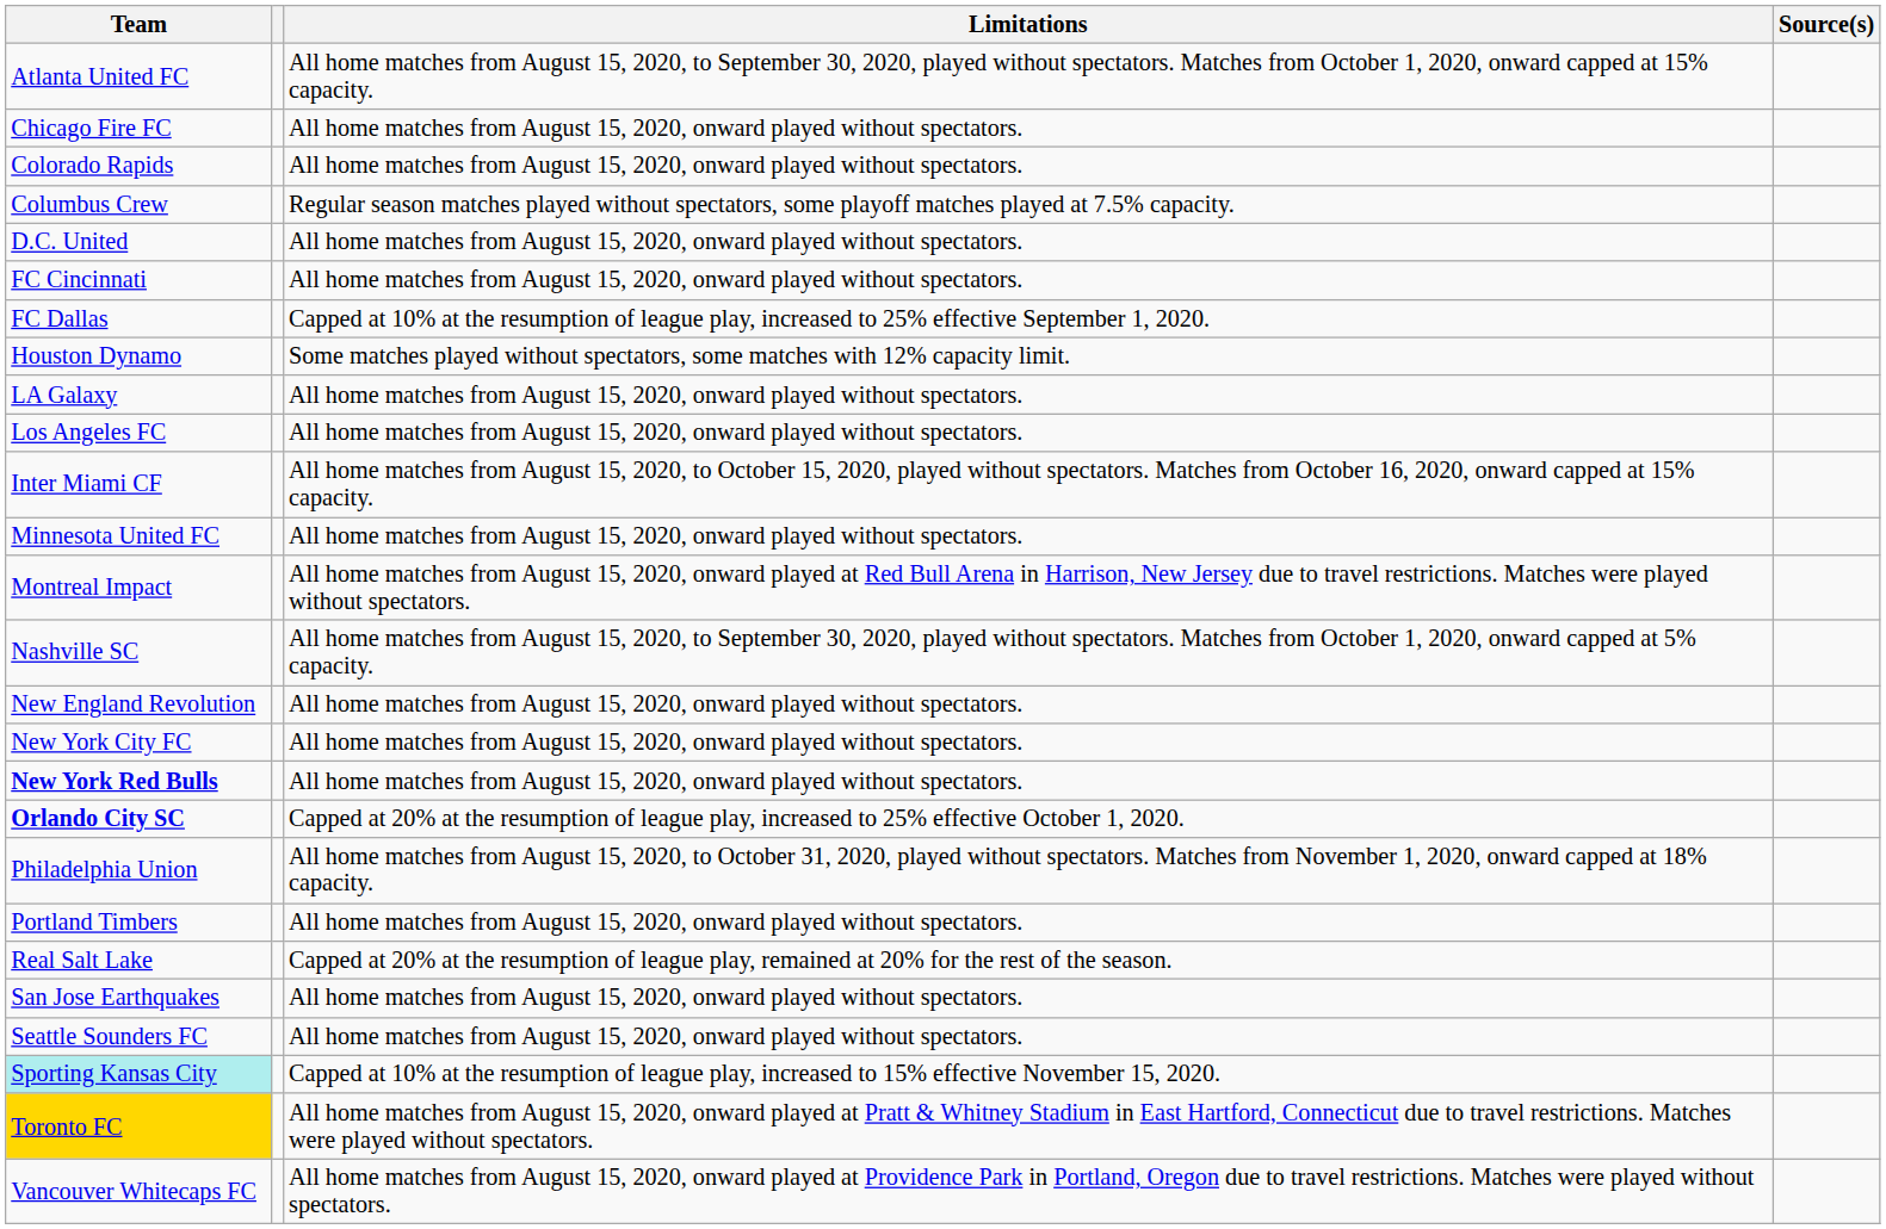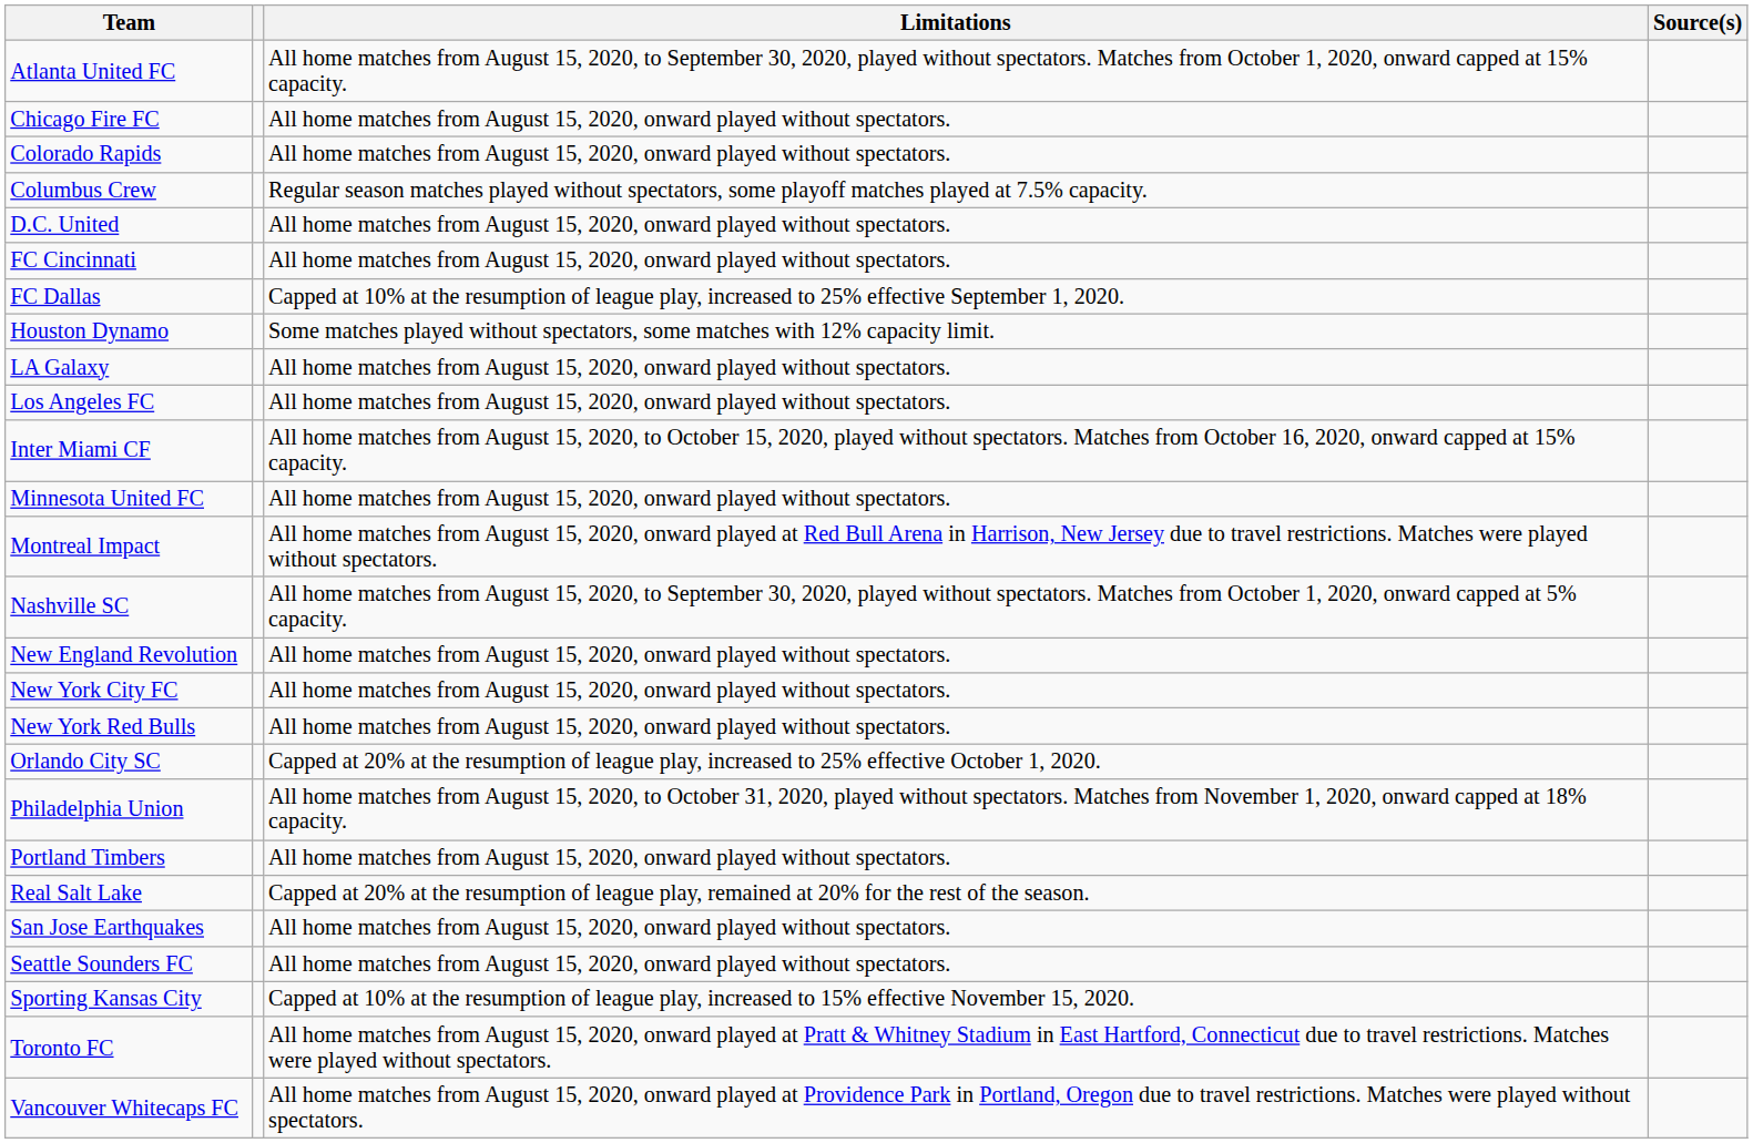New York Red Bulls | Team: bold -> normal
Orlando City SC | Team: bold -> normal
Sporting Kansas City | Team: paleturquoise background -> no background
Toronto FC | Team: gold background -> no background
